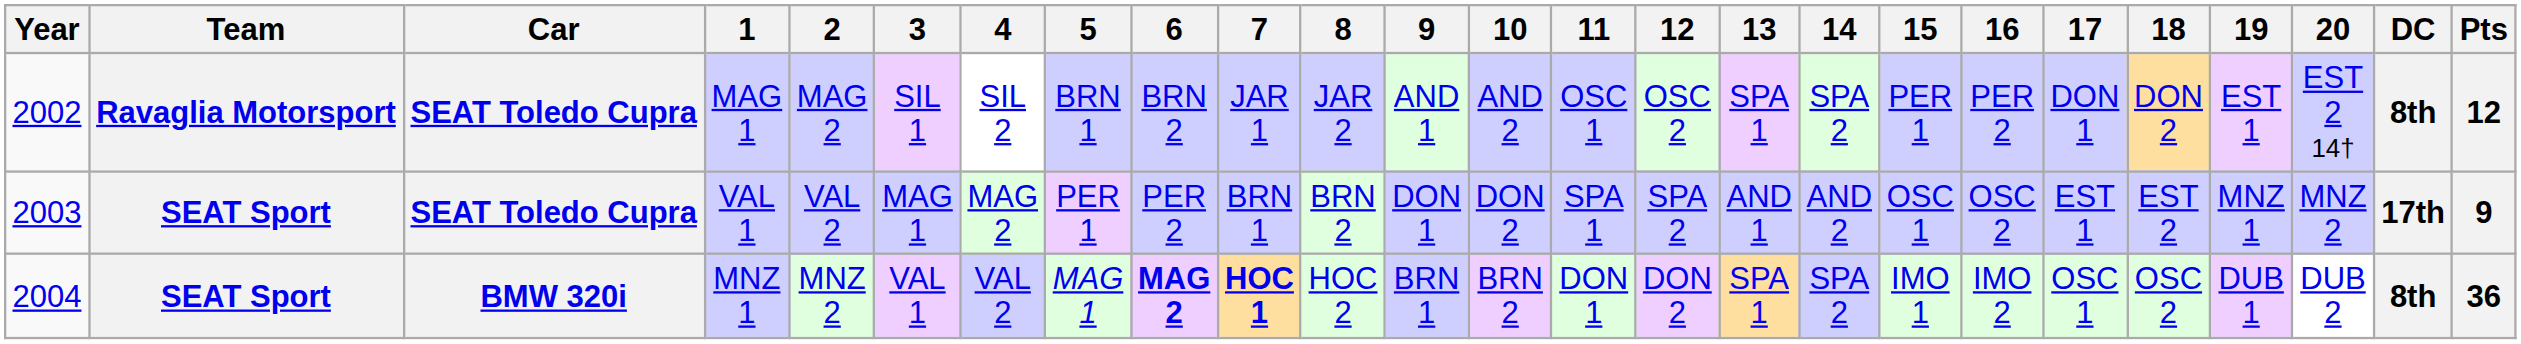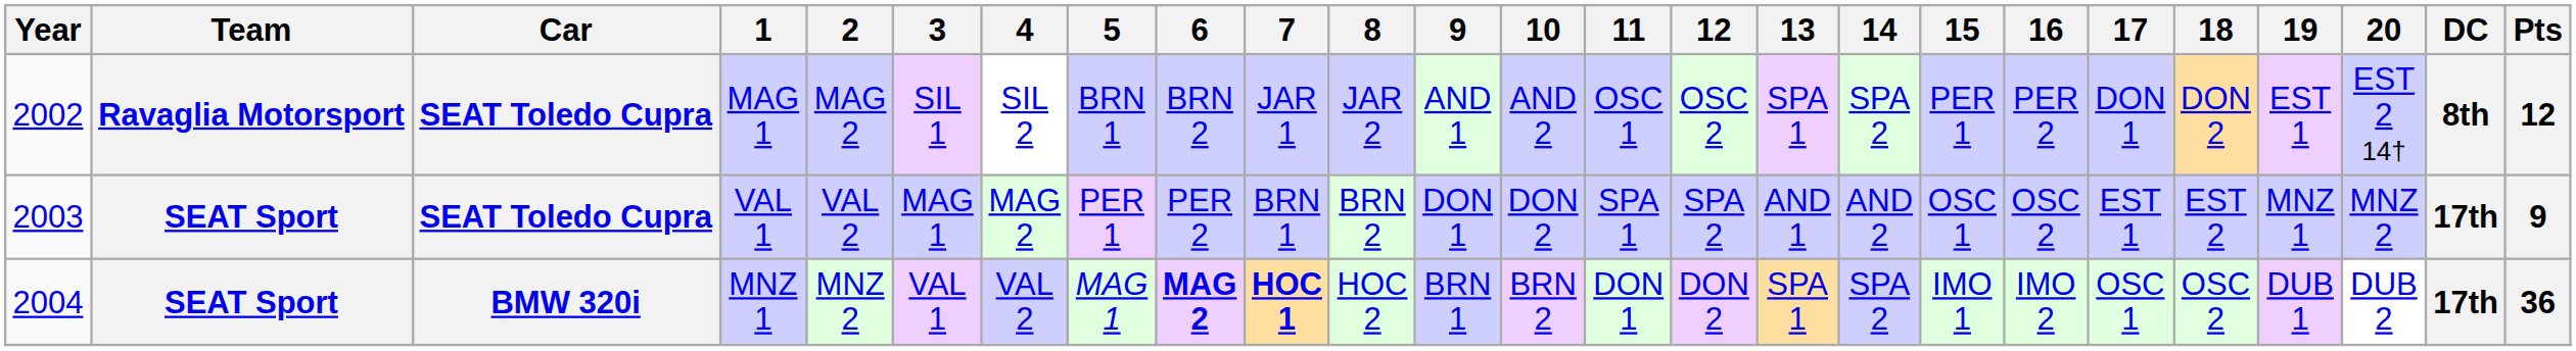row 4 | DC: 8th -> 17th
